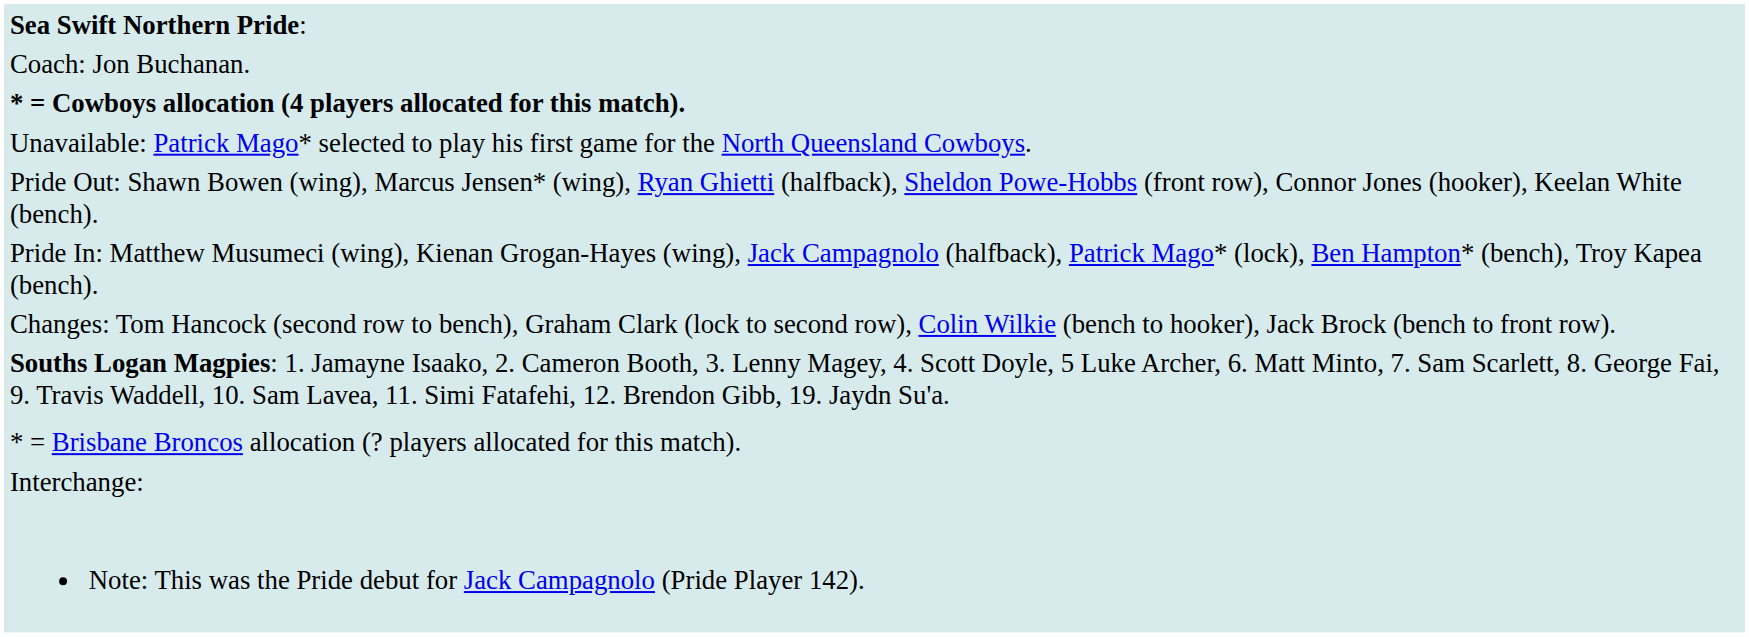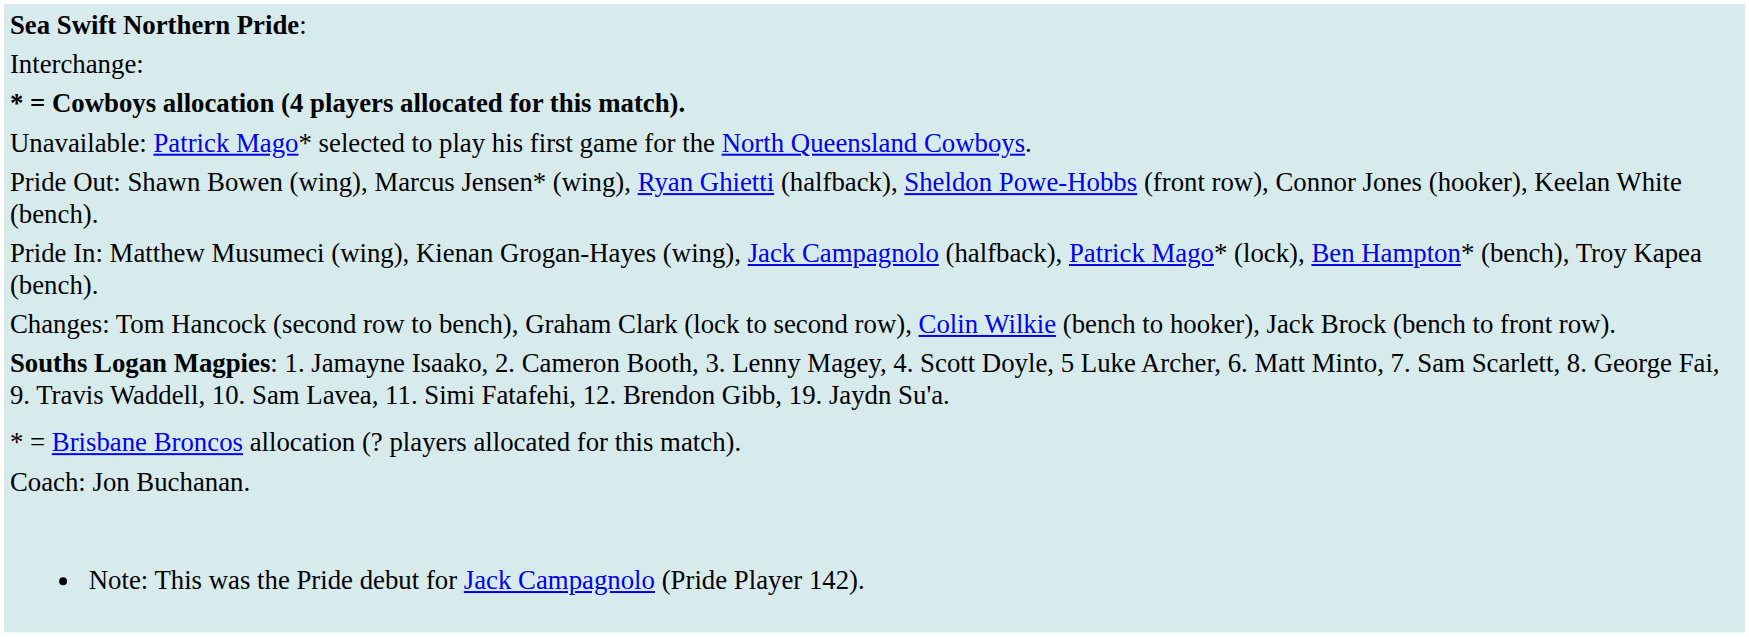row 2 | column 1: Coach: Jon Buchanan. -> Interchange:
row 10 | column 1: Interchange: -> Coach: Jon Buchanan.
